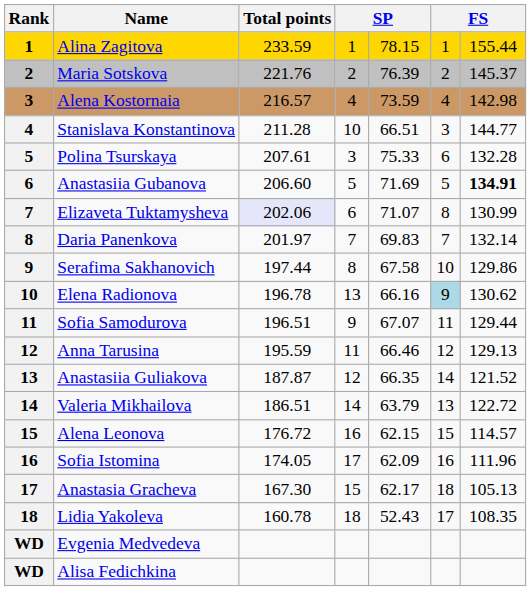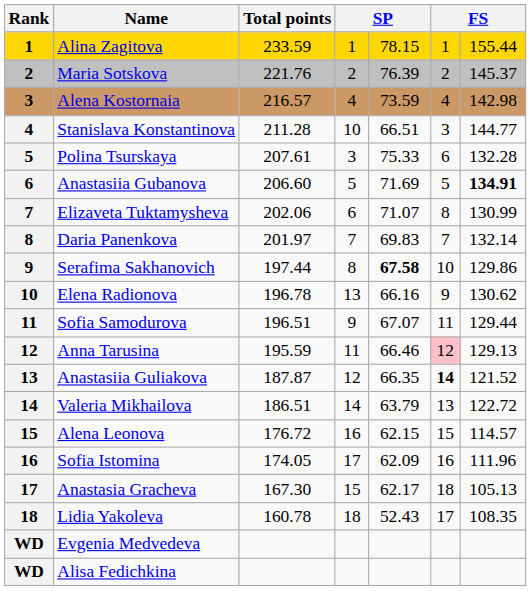Elizaveta Tuktamysheva | Total points: lavender background -> no background
Serafima Sakhanovich | column 5: normal -> bold
Elena Radionova | column 6: lightblue background -> no background
Anna Tarusina | column 6: no background -> pink background
Anastasiia Guliakova | column 6: normal -> bold
